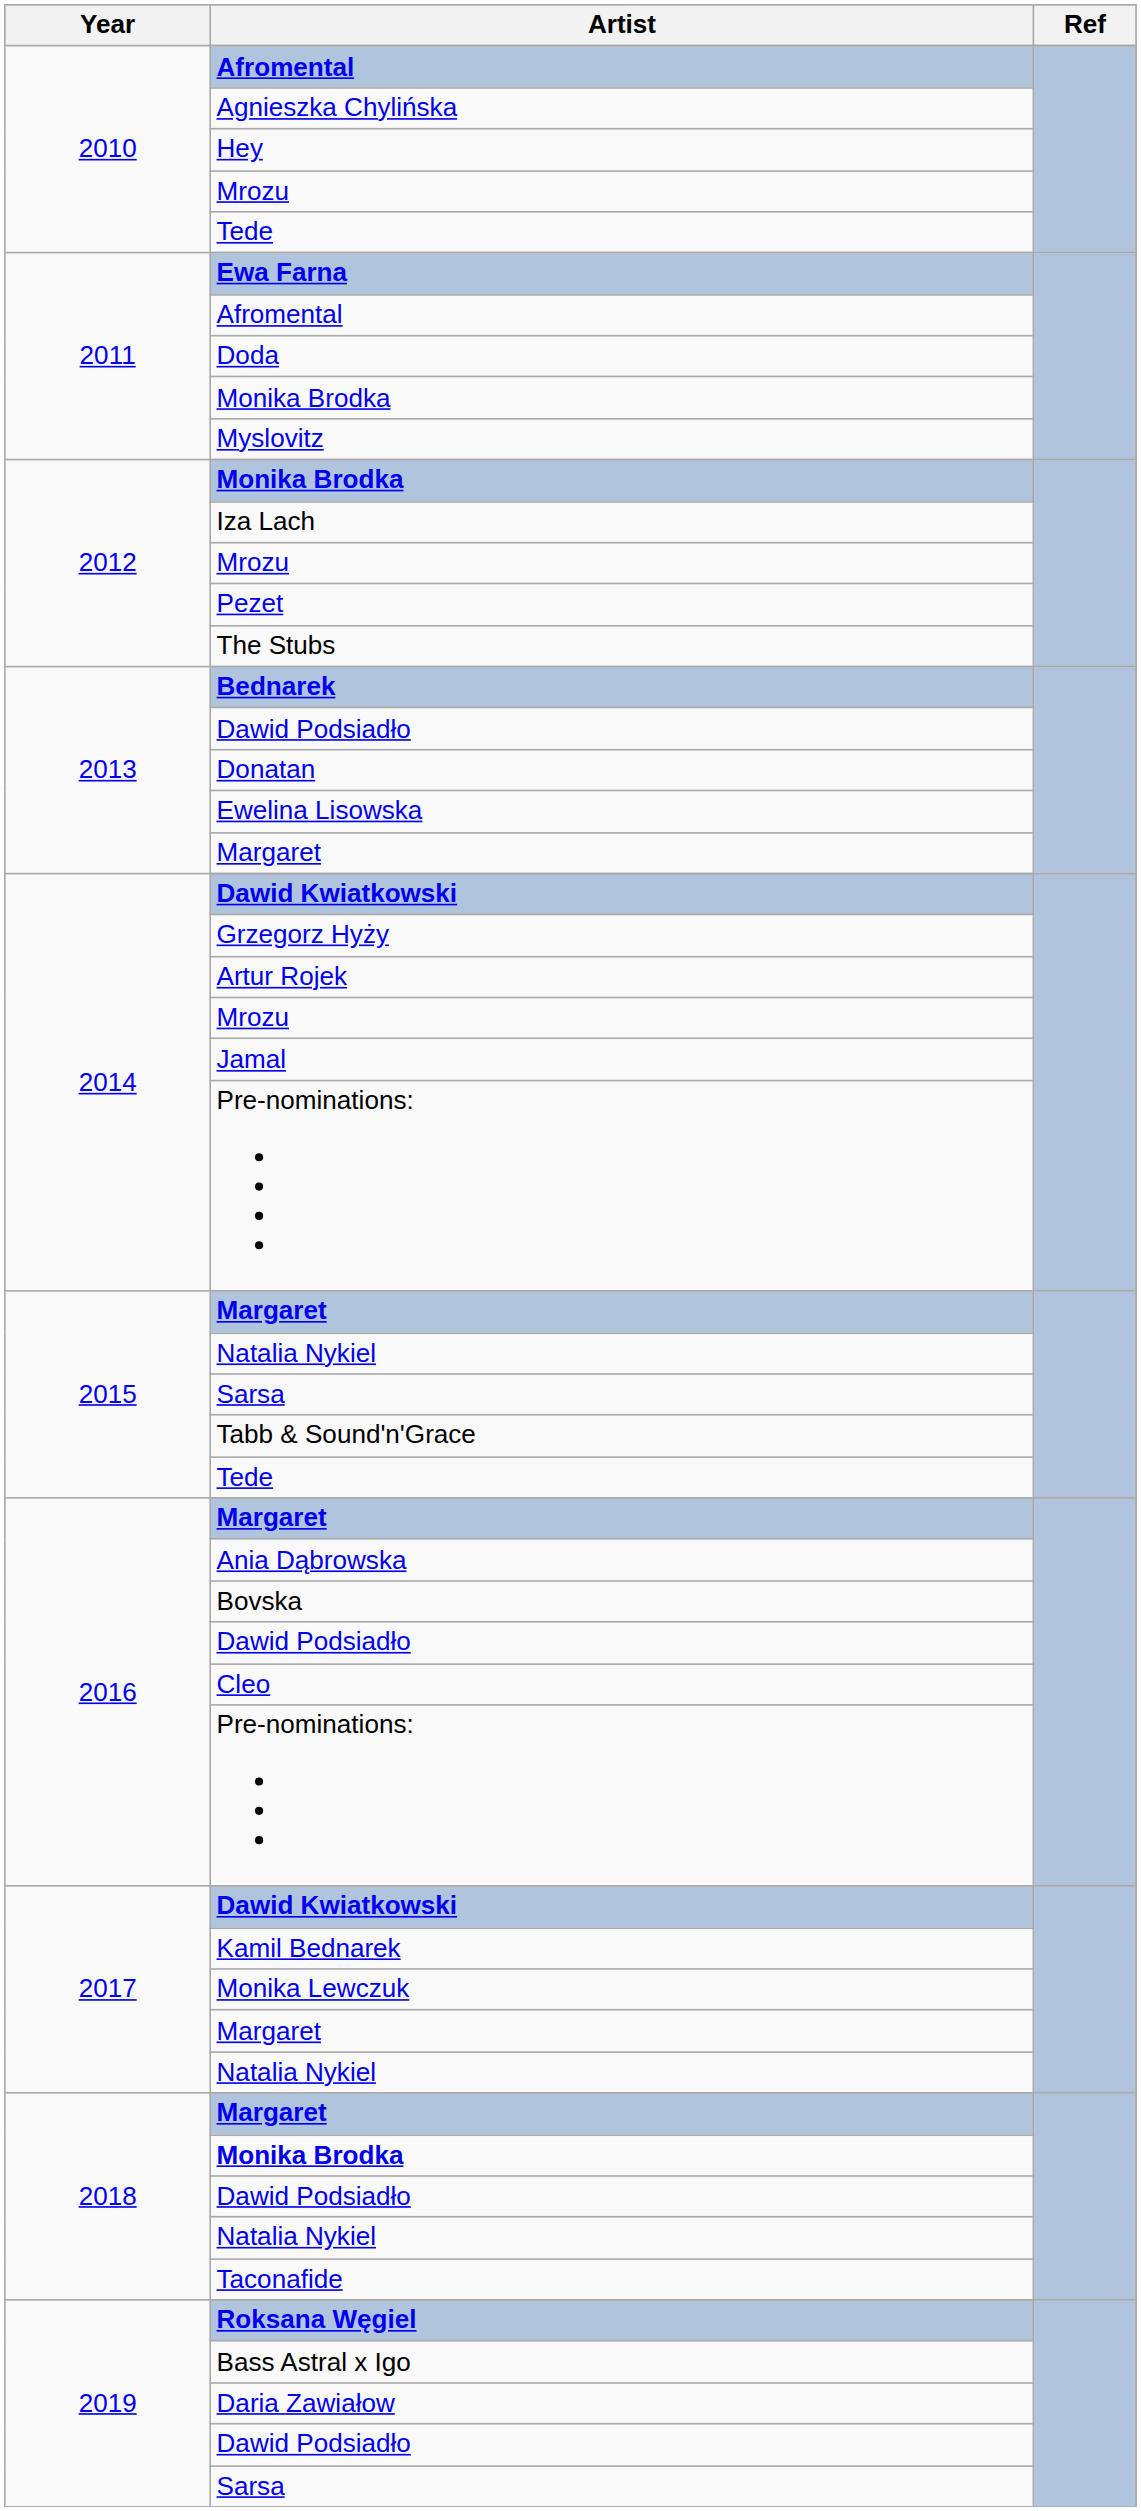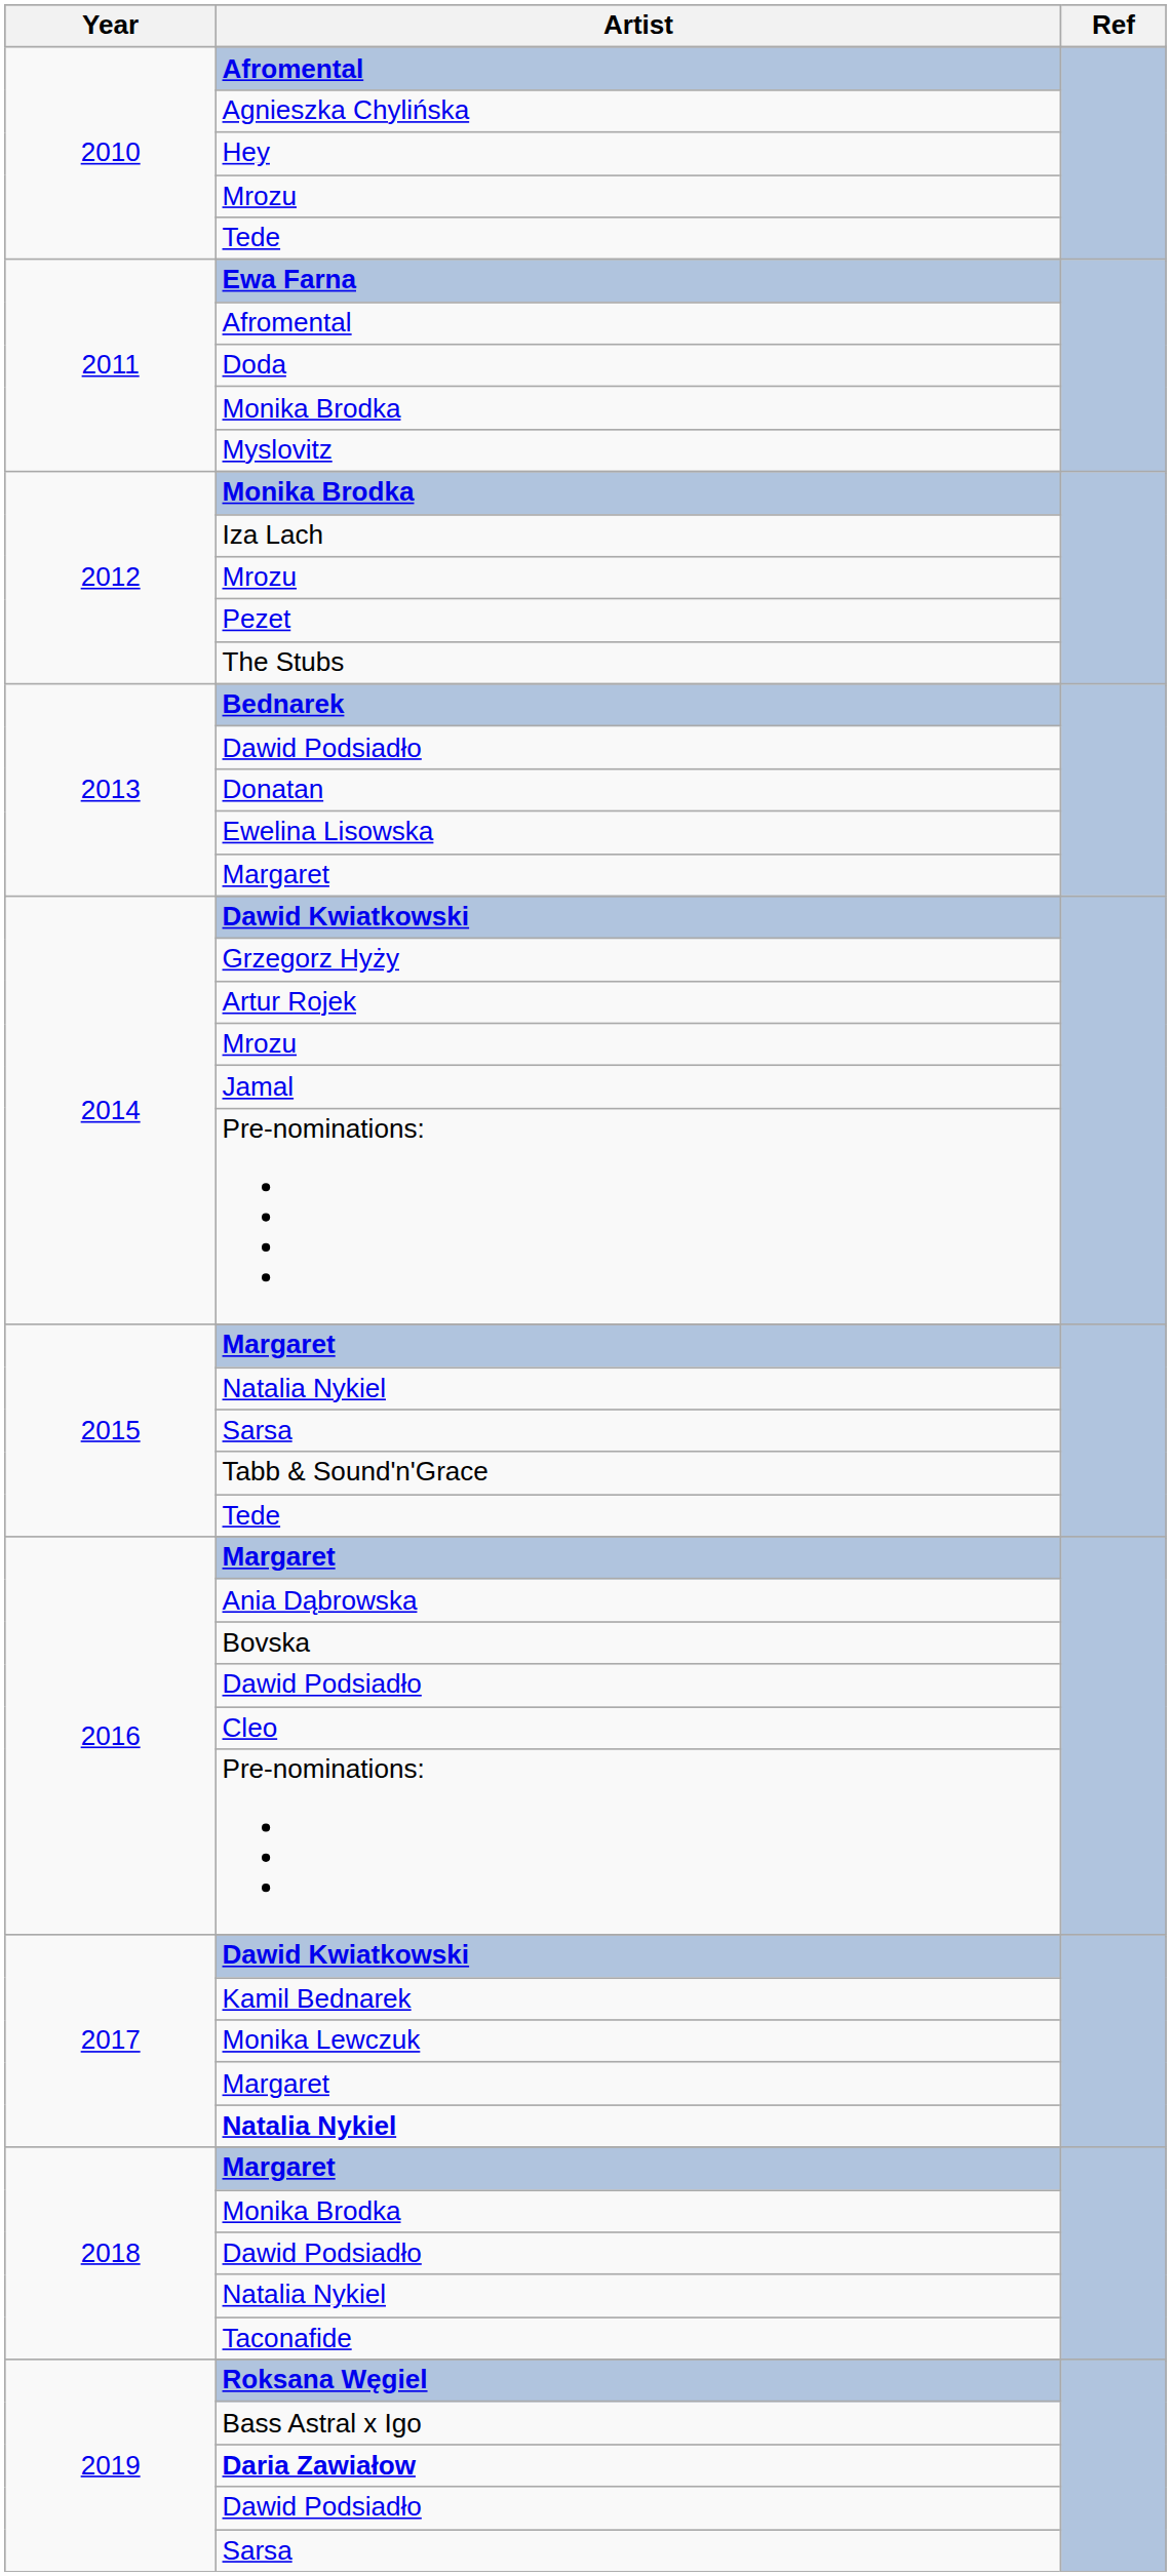2017 / Natalia Nykiel | Artist: normal -> bold
2018 / Monika Brodka | Artist: bold -> normal
Daria Zawiałow | Artist: normal -> bold
